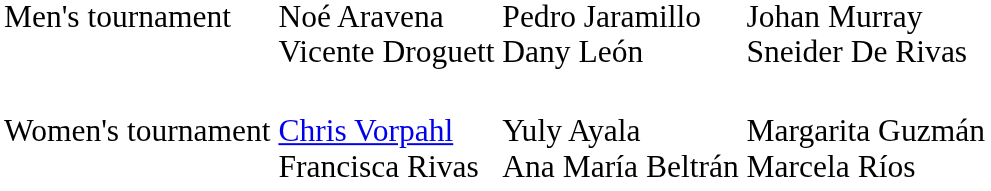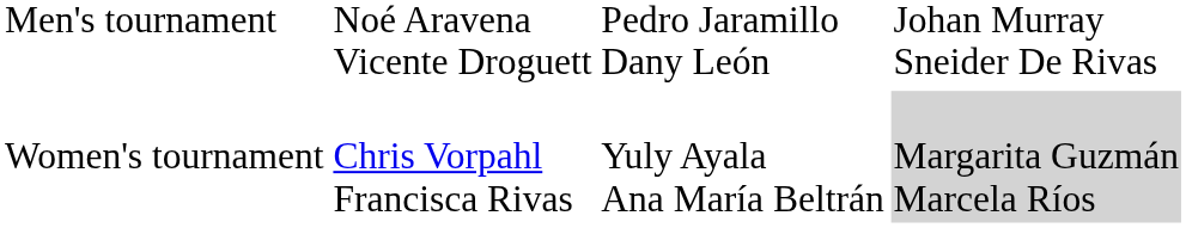Women's tournament | column 4: no background -> lightgrey background
